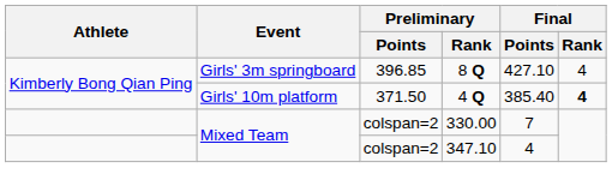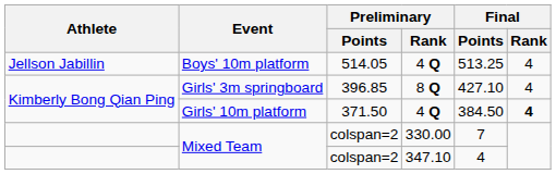+ row: Jellson Jabillin | Boys' 10m platform | 514.05 | 4 Q | 513.25 | 4
Girls' 10m platform | Final / Points: 385.40 -> 384.50
